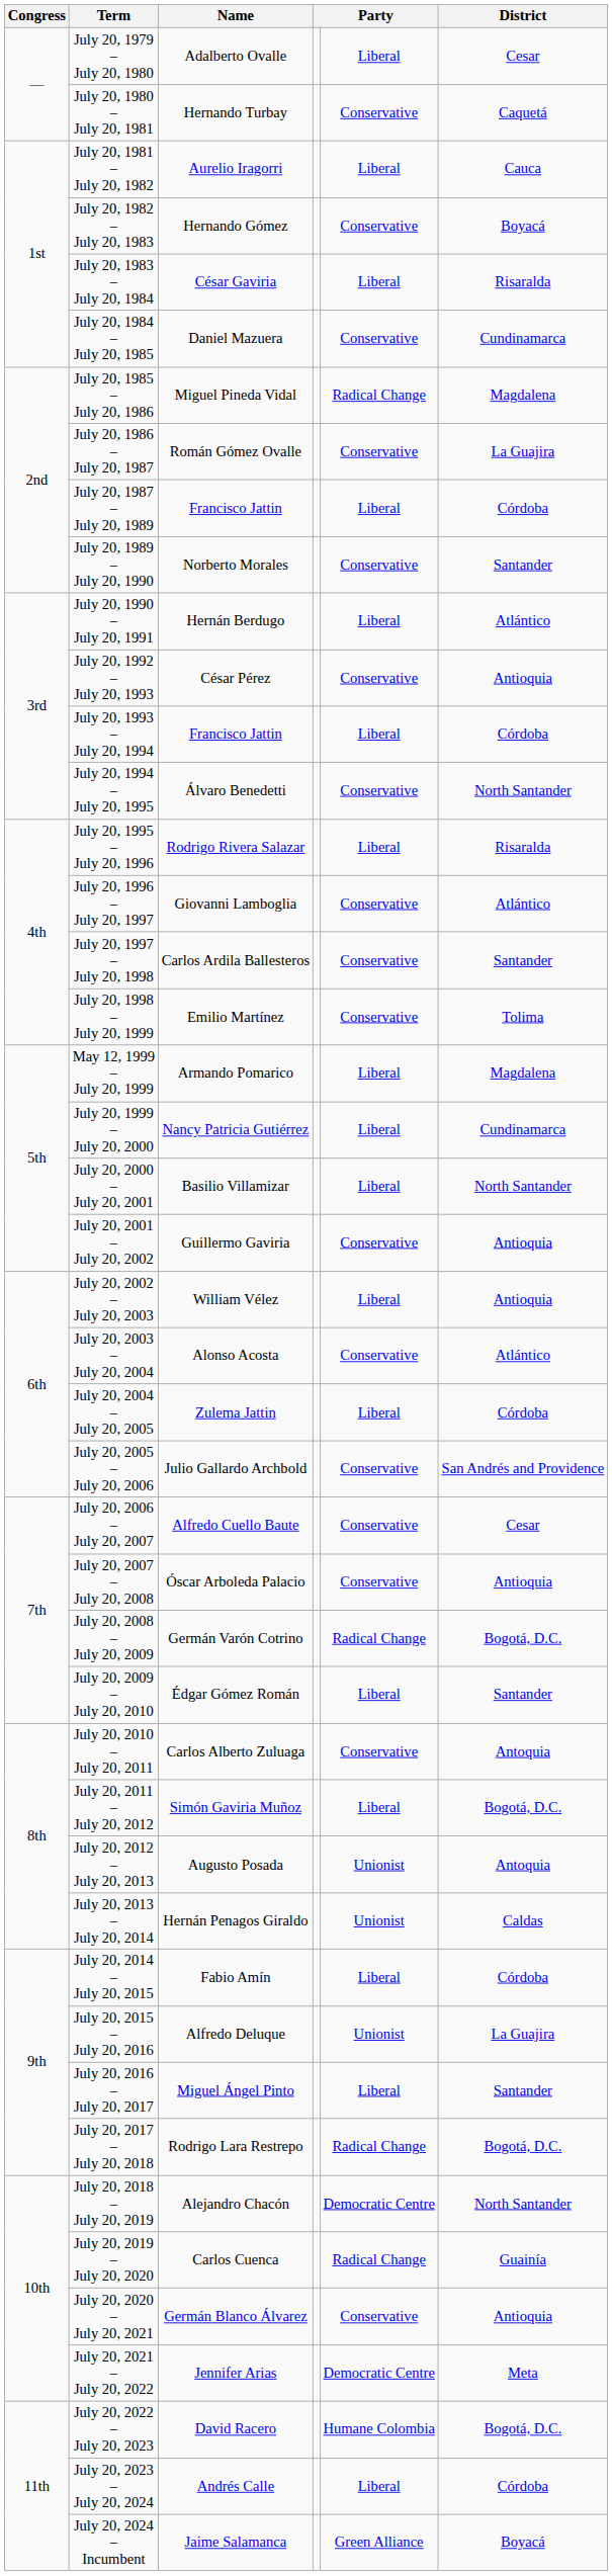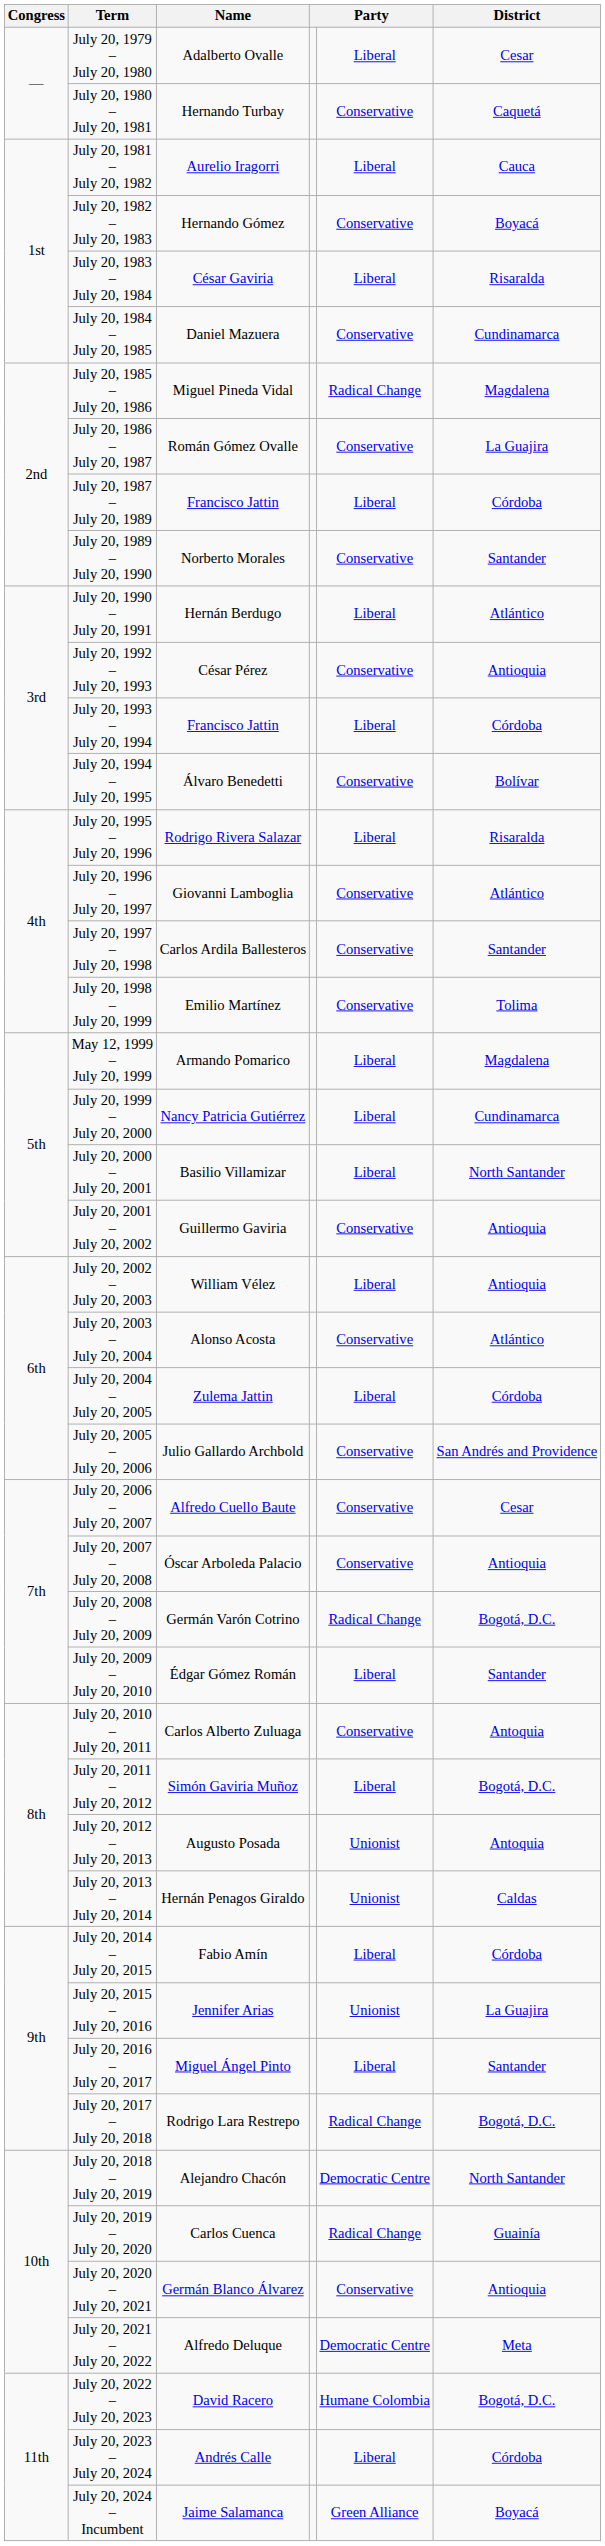July 20, 1994 – July 20, 1995 | District: North Santander -> Bolívar
July 20, 2015 – July 20, 2016 | Name: Alfredo Deluque -> Jennifer Arias
July 20, 2021 – July 20, 2022 | Name: Jennifer Arias -> Alfredo Deluque
